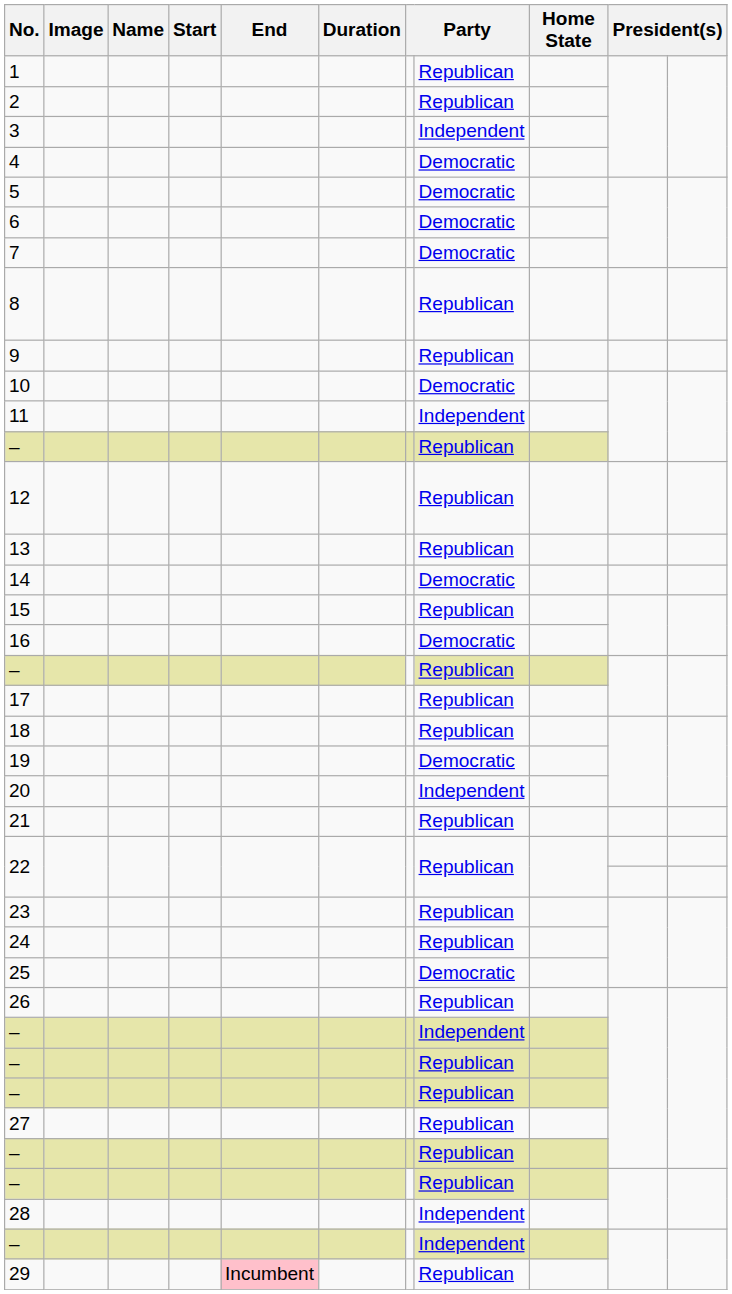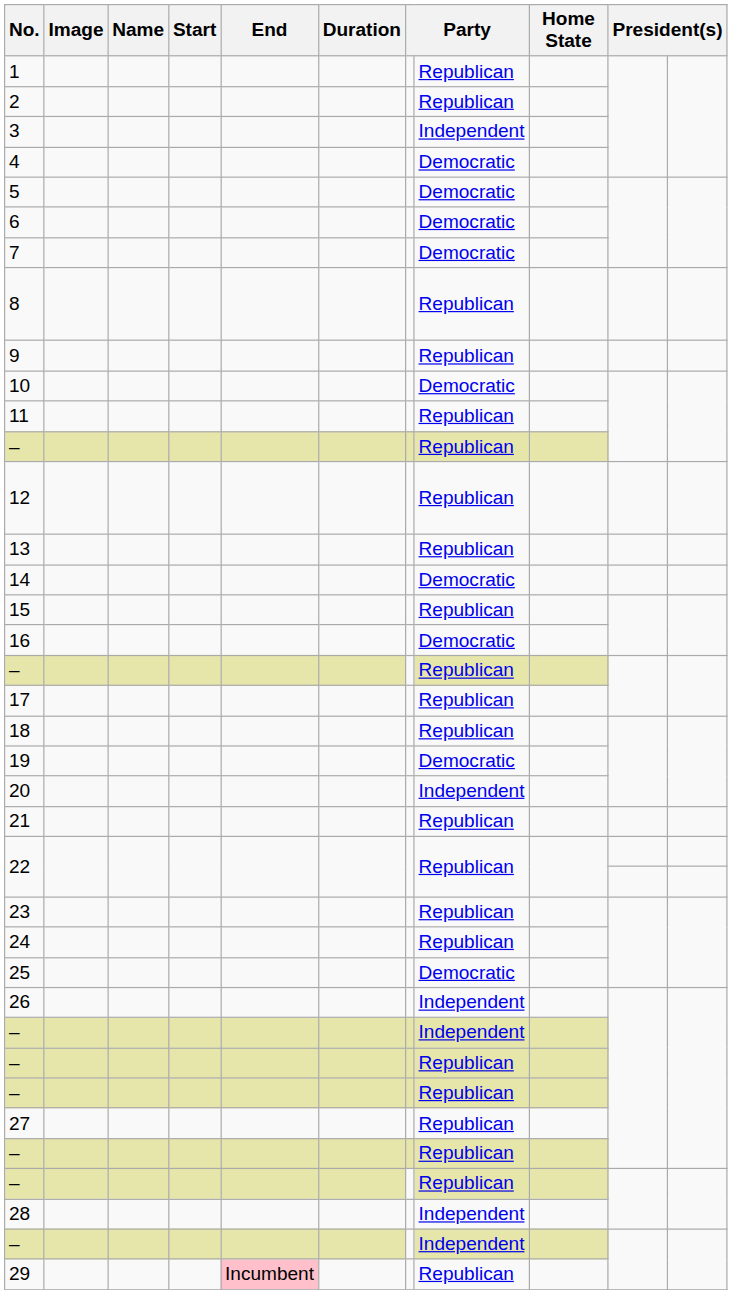11 | column 8: Independent -> Republican
26 | column 8: Republican -> Independent
